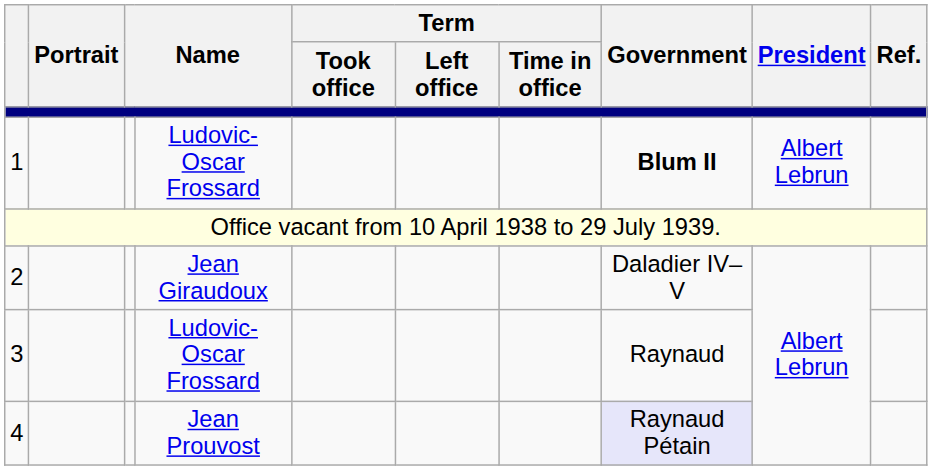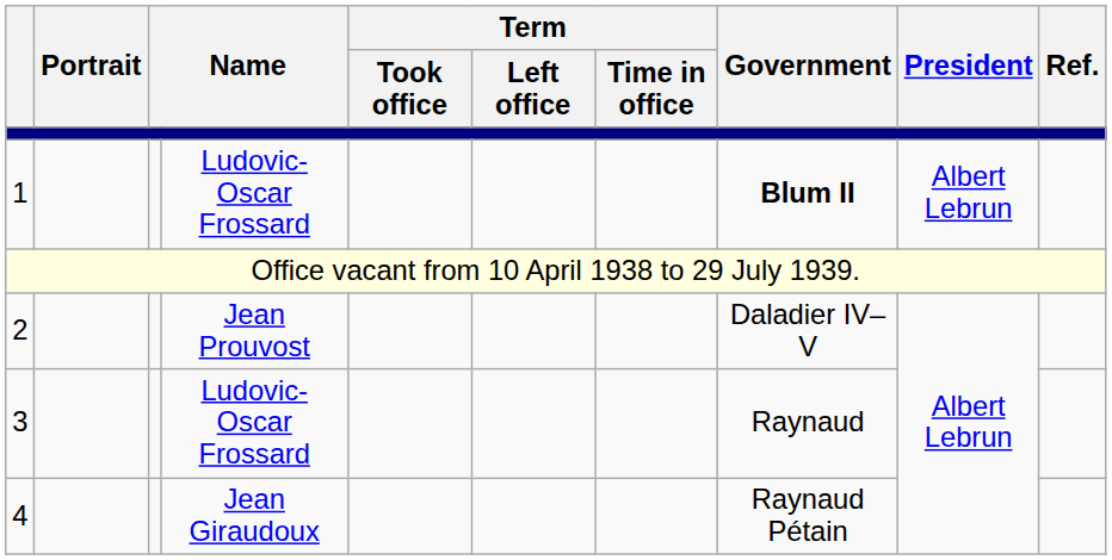2 | column 4: Jean Giraudoux -> Jean Prouvost
4 | column 4: Jean Prouvost -> Jean Giraudoux
4 | Government: lavender background -> no background
